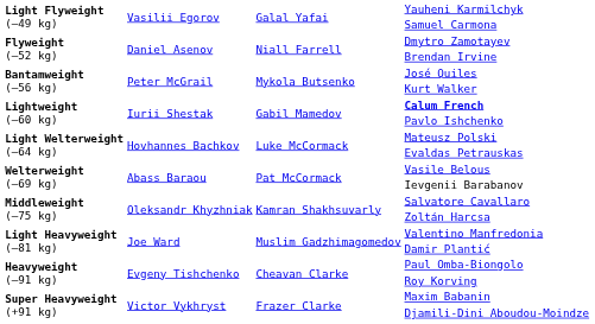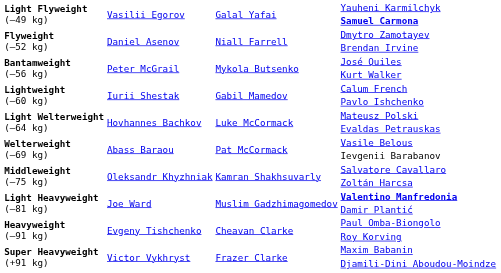Samuel Carmona | column 4: normal -> bold
Calum French | column 4: bold -> normal
Valentino Manfredonia | column 4: normal -> bold
